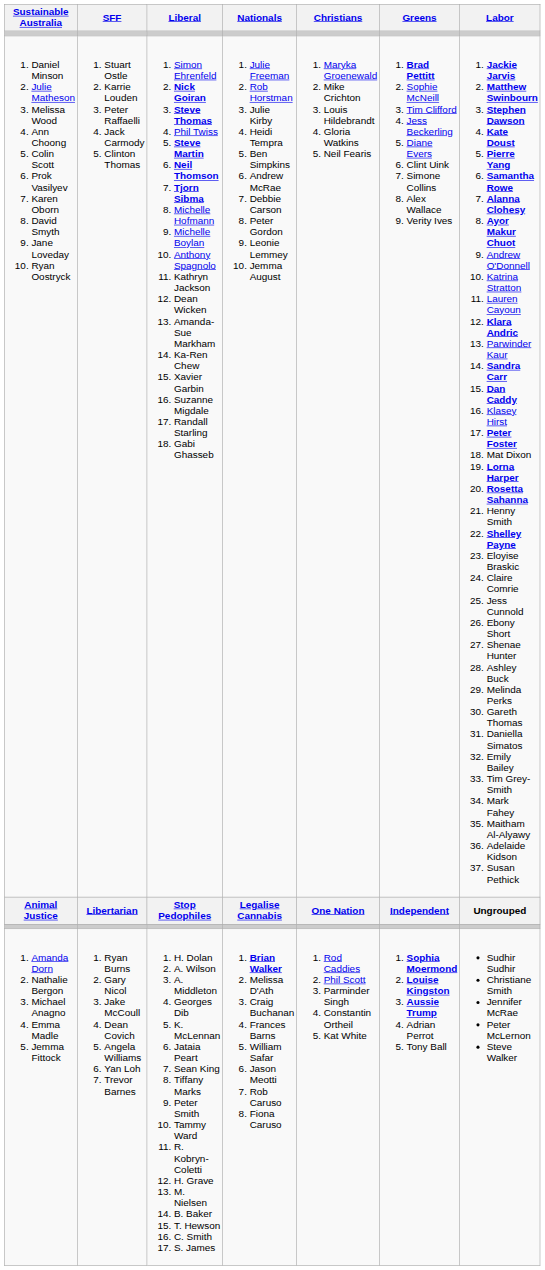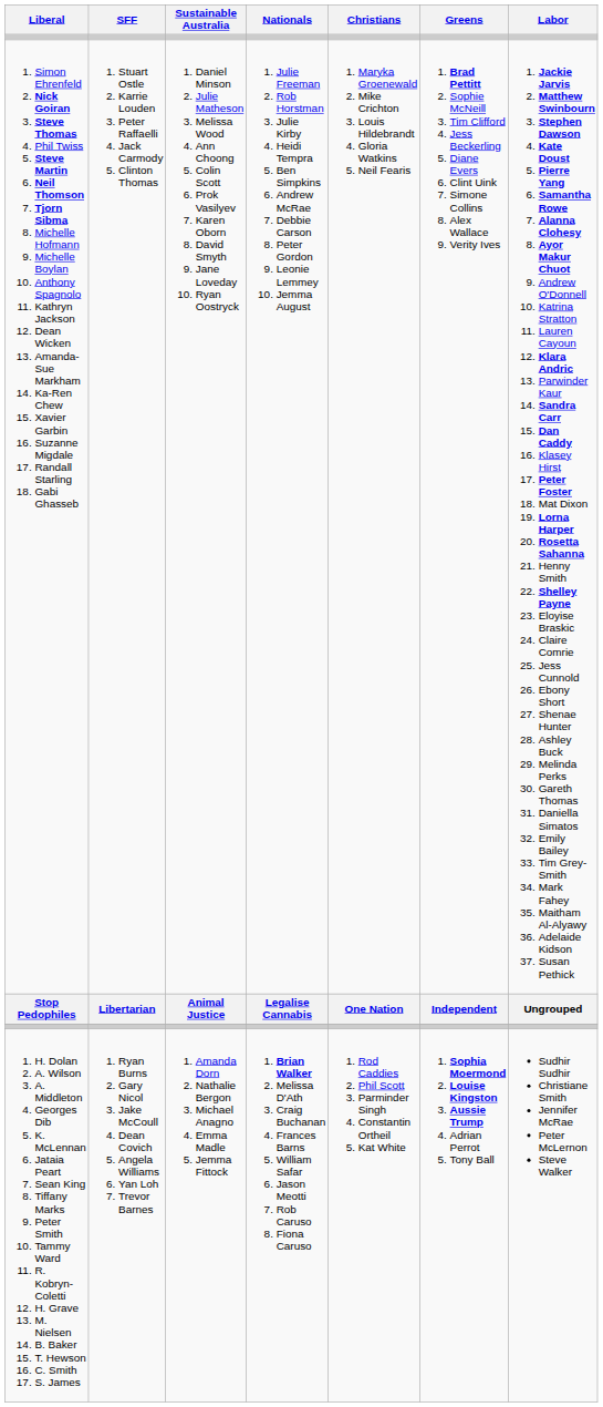columns swapped: Sustainable Australia <-> Liberal
